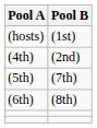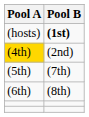row 2 | Pool B: normal -> bold
row 3 | Pool A: no background -> gold background
